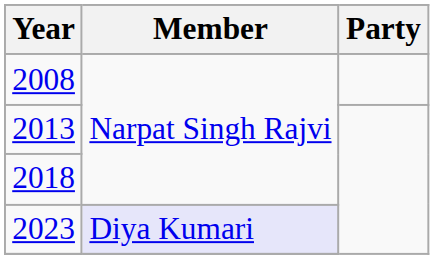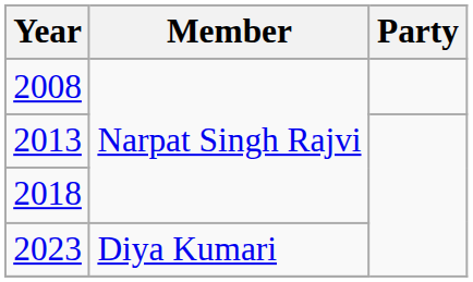2023 | Member: lavender background -> no background
